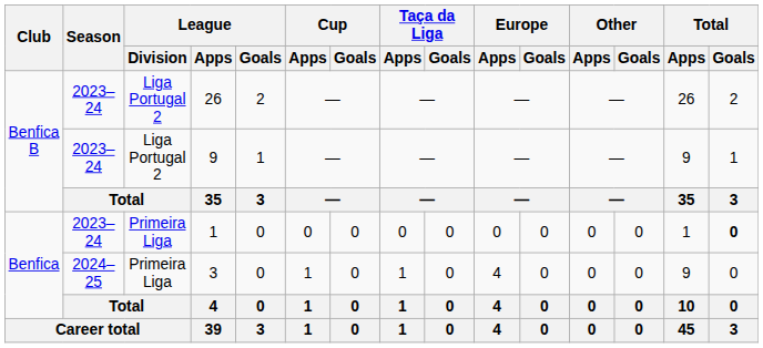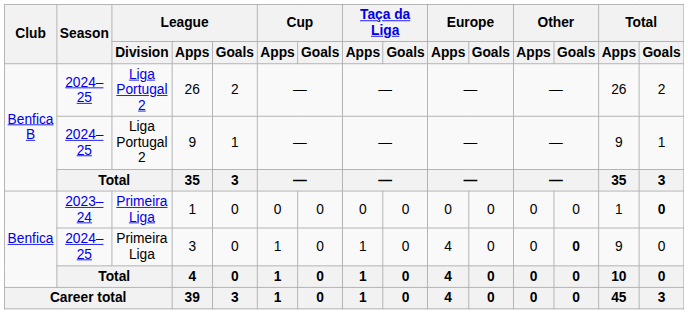row 3 | Season: 2023–24 -> 2024–25
row 4 | Season: 2023–24 -> 2024–25
row 7 | Other / Goals: normal -> bold
